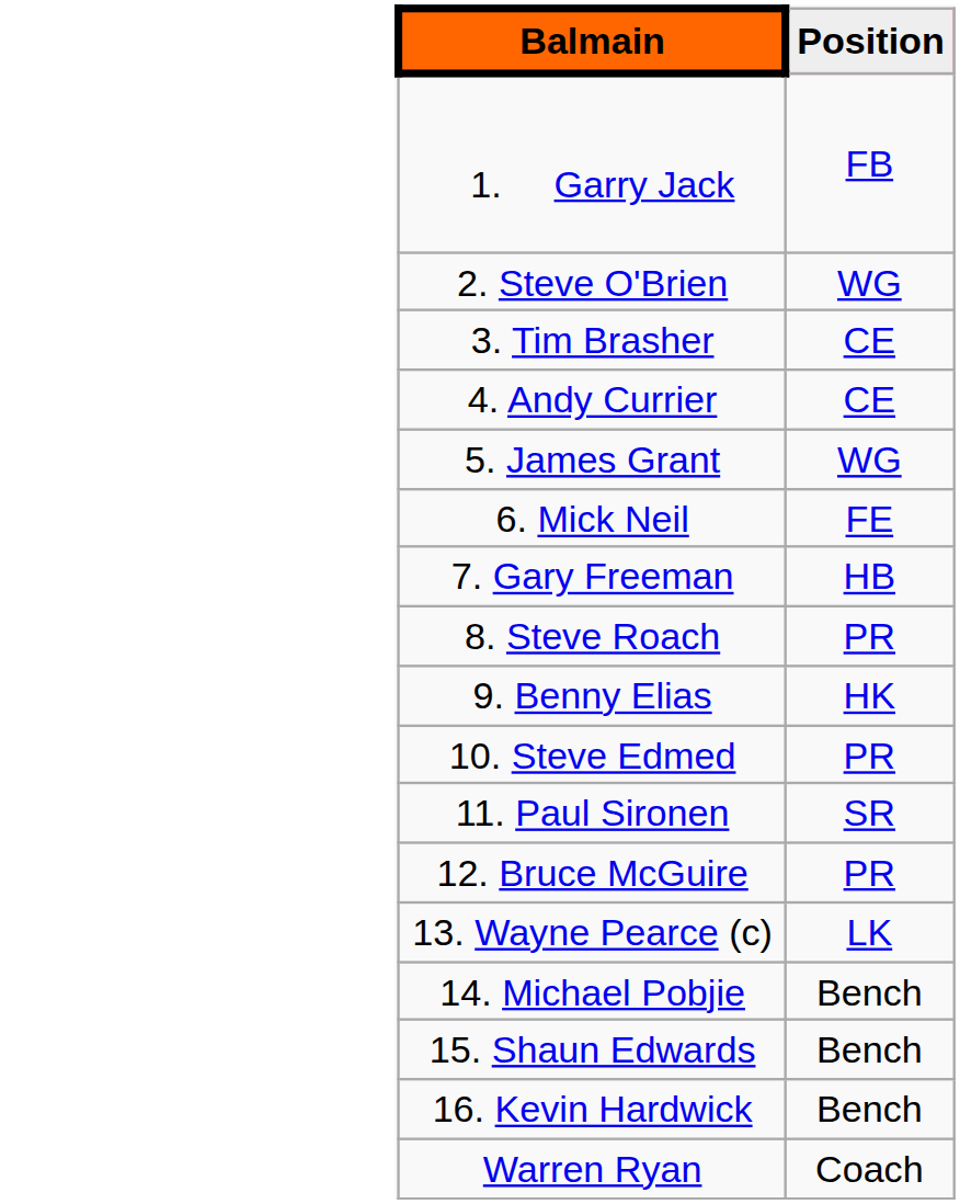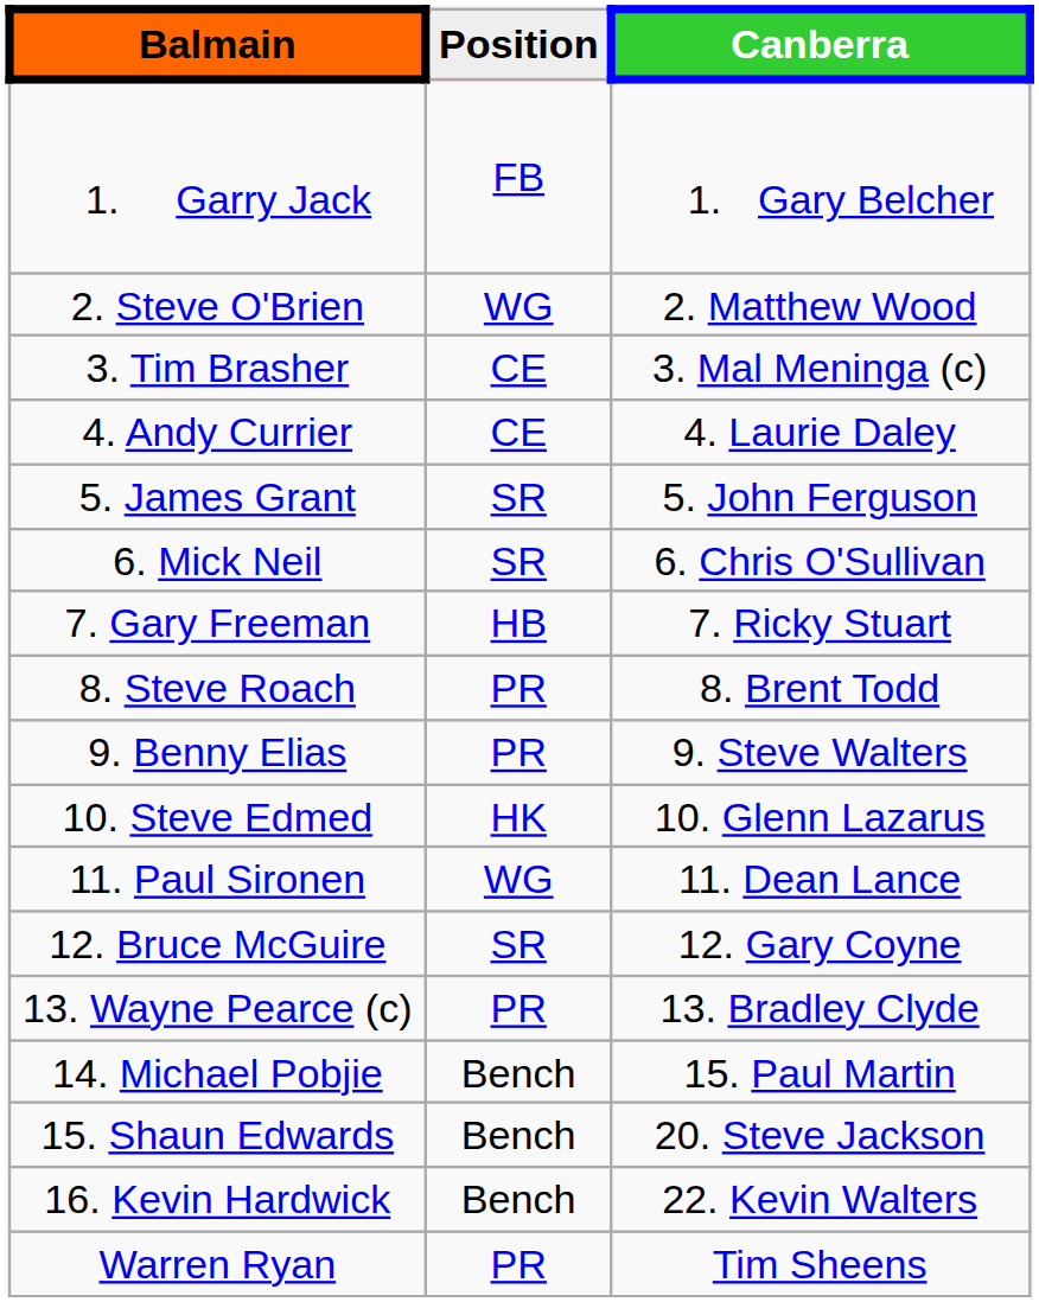+ column: Canberra | Gary Belcher | 2. Matthew Wood | 3. Mal Meninga (c) | 4. Laurie Daley | 5. John Ferguson | 6. Chris O'Sullivan | 7. Ricky Stuart | 8. Brent Todd | 9. Steve Walters | 10. Glenn Lazarus | 11. Dean Lance | 12. Gary Coyne | 13. Bradley Clyde | 15. Paul Martin | 20. Steve Jackson | 22. Kevin Walters | Tim Sheens
5. James Grant | Position: WG -> SR
6. Mick Neil | Position: FE -> SR
9. Benny Elias | Position: HK -> PR
10. Steve Edmed | Position: PR -> HK
11. Paul Sironen | Position: SR -> WG
12. Bruce McGuire | Position: PR -> SR
13. Wayne Pearce (c) | Position: LK -> PR
Warren Ryan | Position: Coach -> PR
